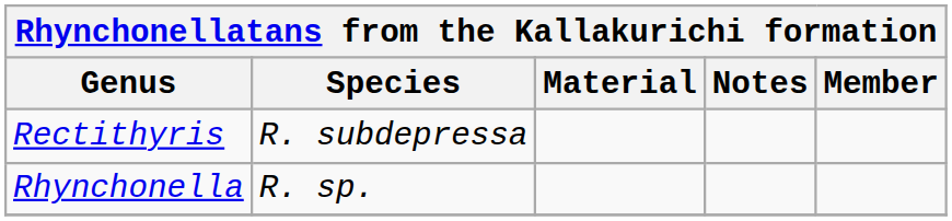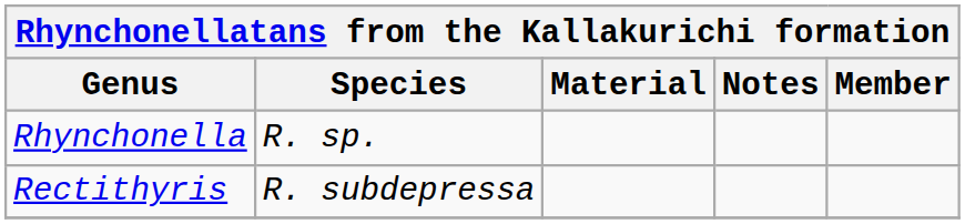rows swapped: Rectithyris <-> Rhynchonella
